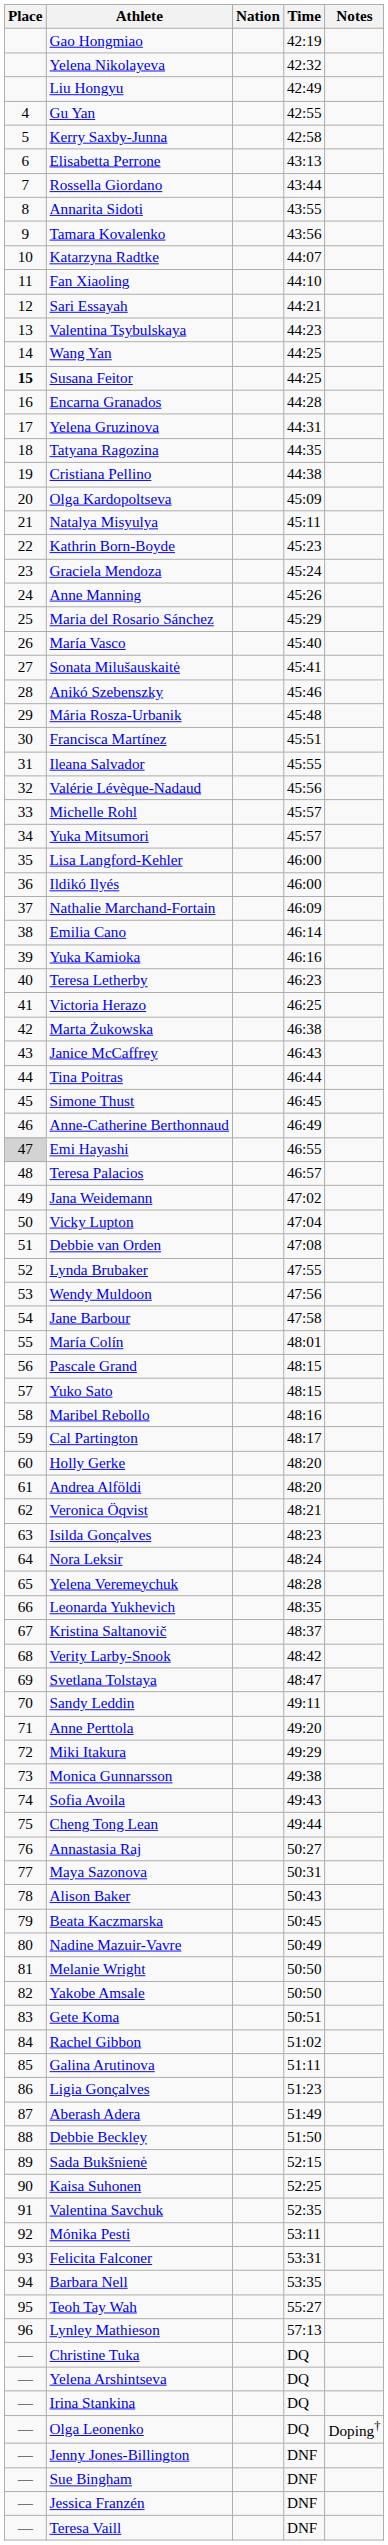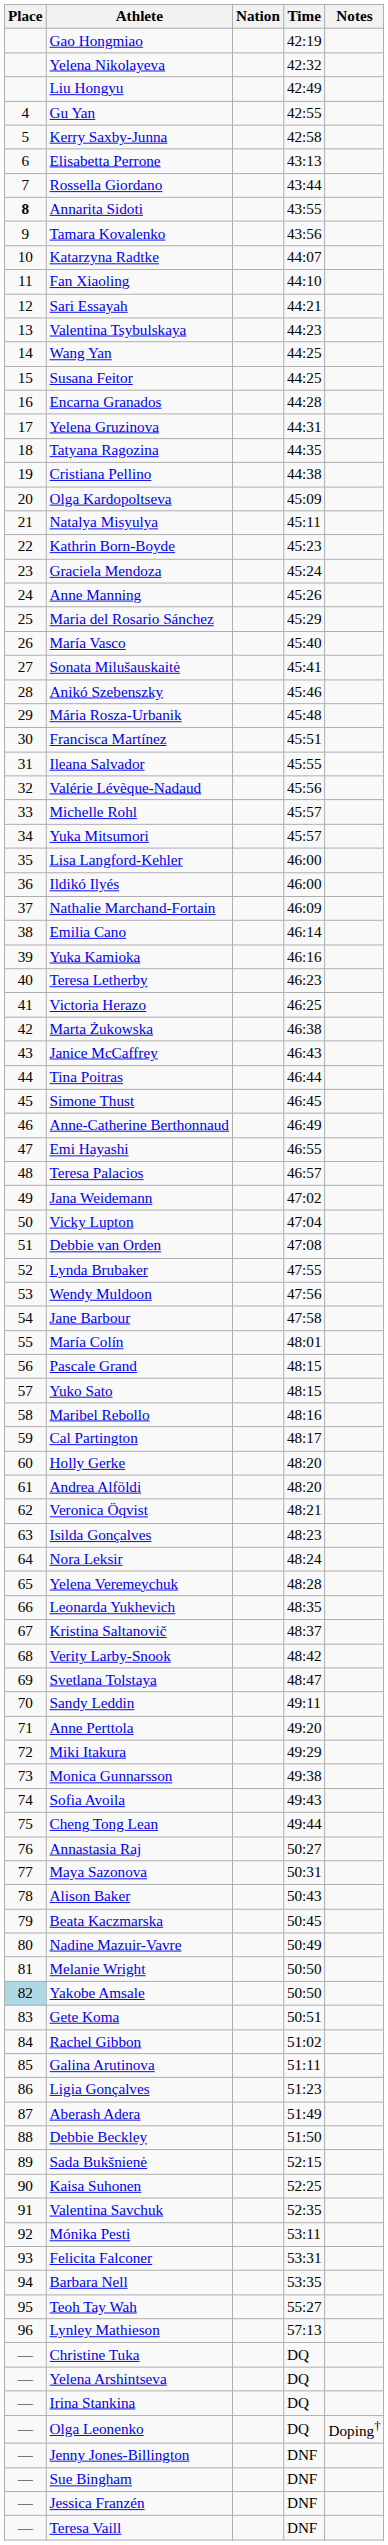Annarita Sidoti | Place: normal -> bold
Susana Feitor | Place: bold -> normal
Emi Hayashi | Place: lightgrey background -> no background
Yakobe Amsale | Place: no background -> lightblue background
